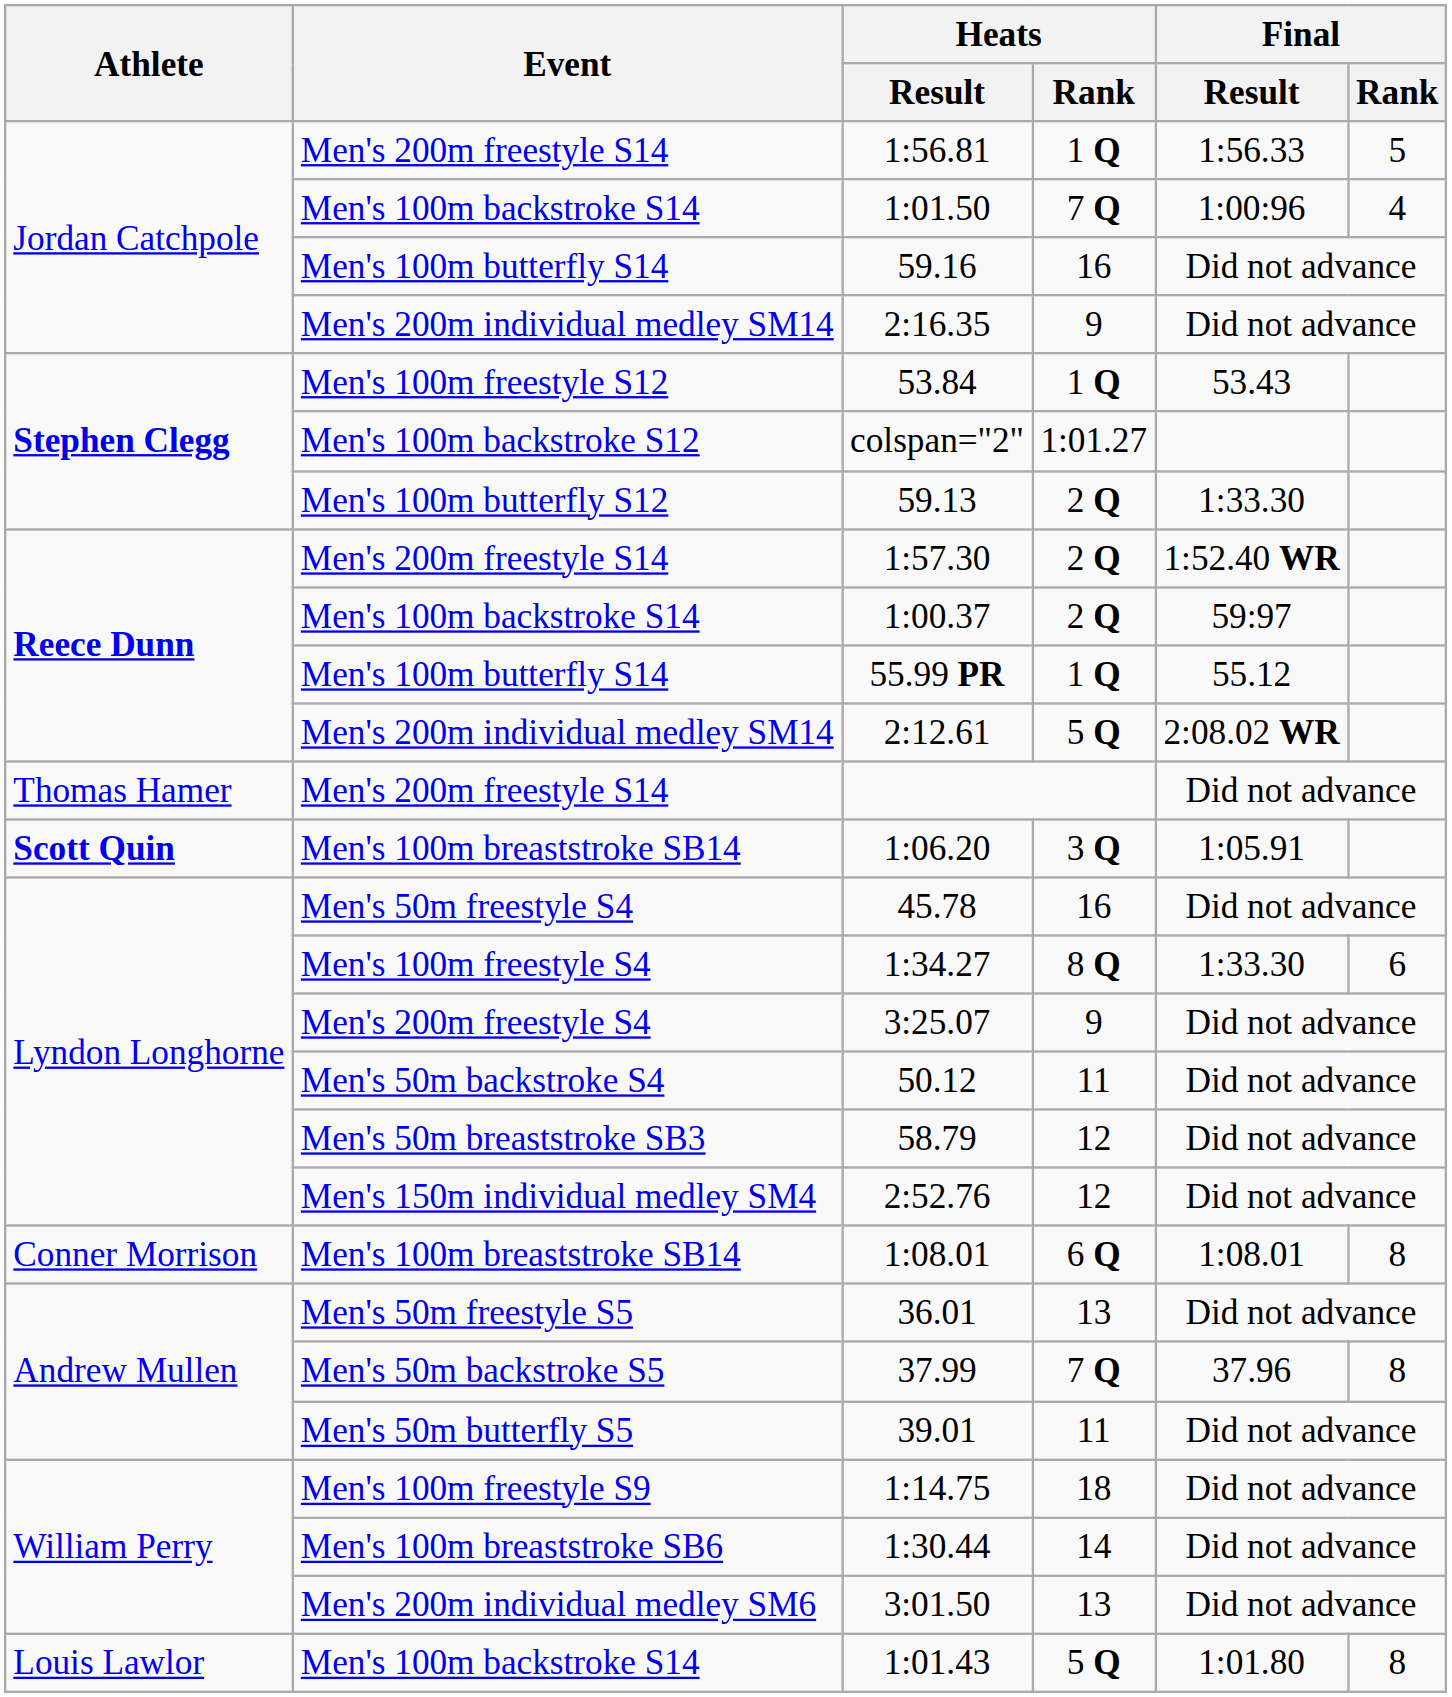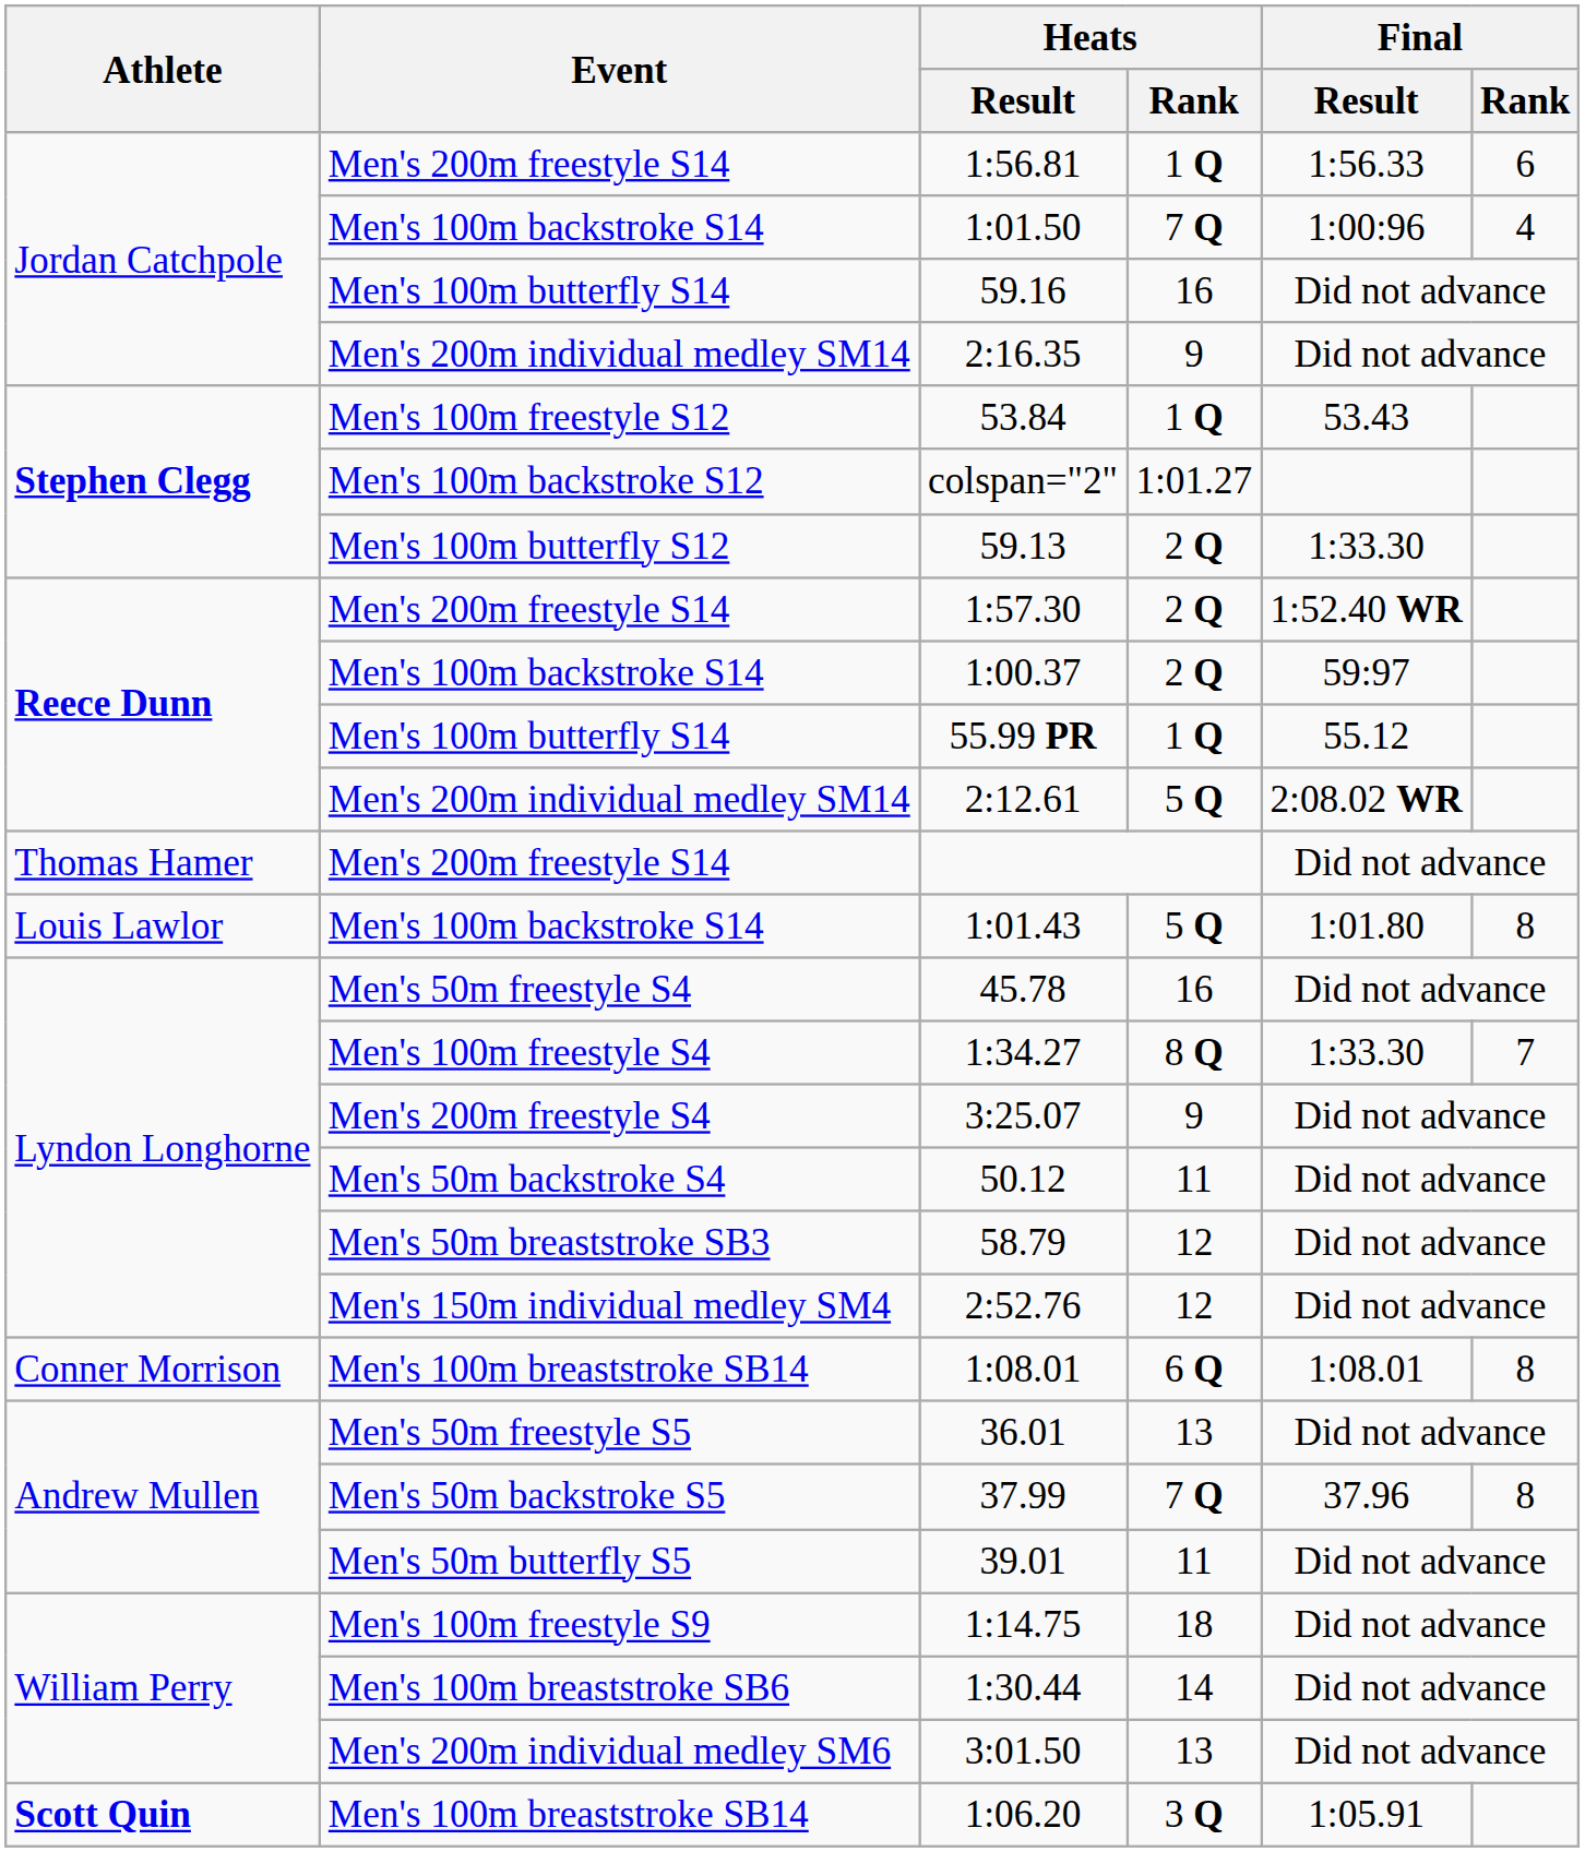1:56.81 | Final / Rank: 5 -> 6
rows swapped: 1:01.43 <-> 1:06.20
1:34.27 | Final / Rank: 6 -> 7
